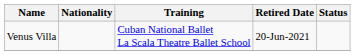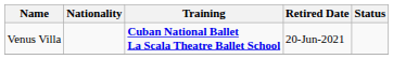Venus Villa | Training: normal -> bold
